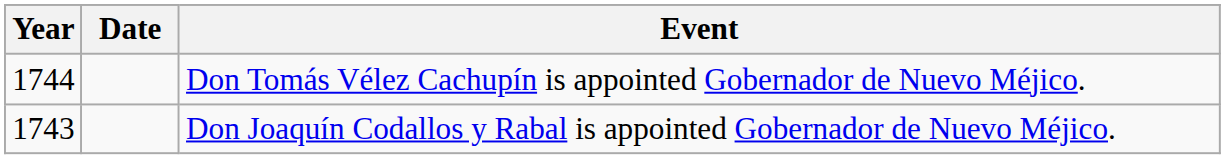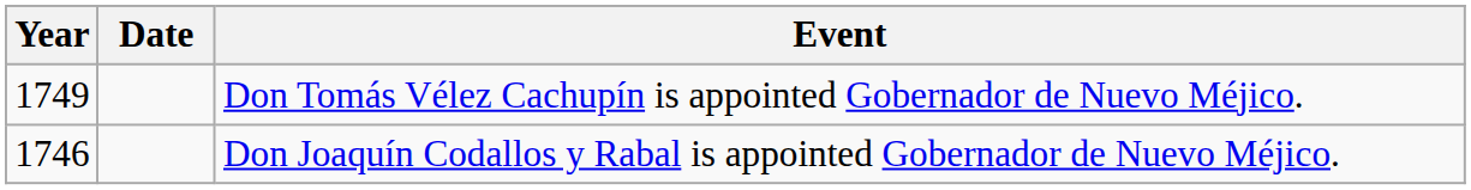row 2 | Year: 1744 -> 1749
row 3 | Year: 1743 -> 1746
